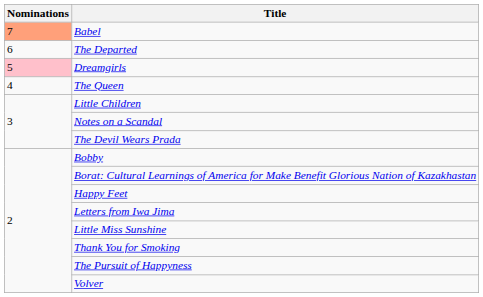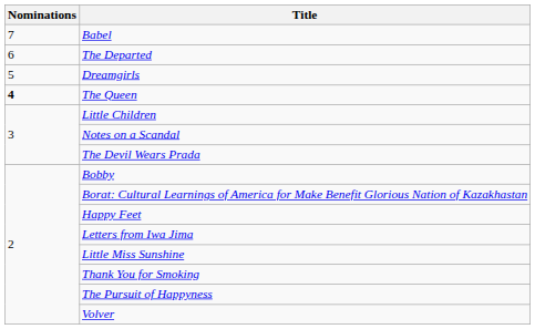Babel | Nominations: lightsalmon background -> no background
Dreamgirls | Nominations: pink background -> no background
The Queen | Nominations: normal -> bold
